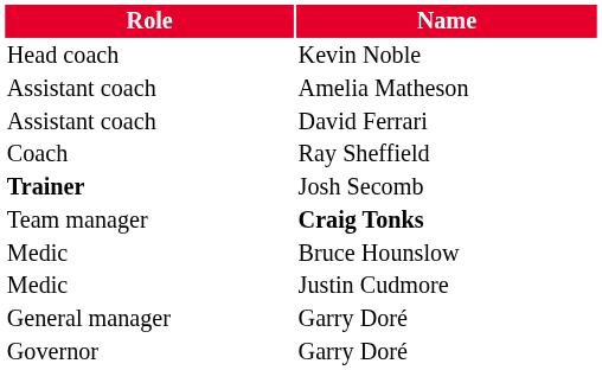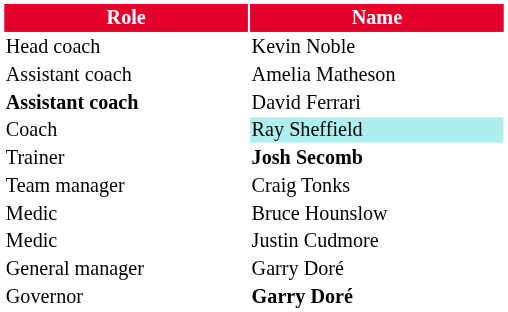row 4 | Role: normal -> bold
row 5 | Name: no background -> paleturquoise background
row 6 | Role: bold -> normal
row 6 | Name: normal -> bold
row 7 | Name: bold -> normal
row 11 | Name: normal -> bold
